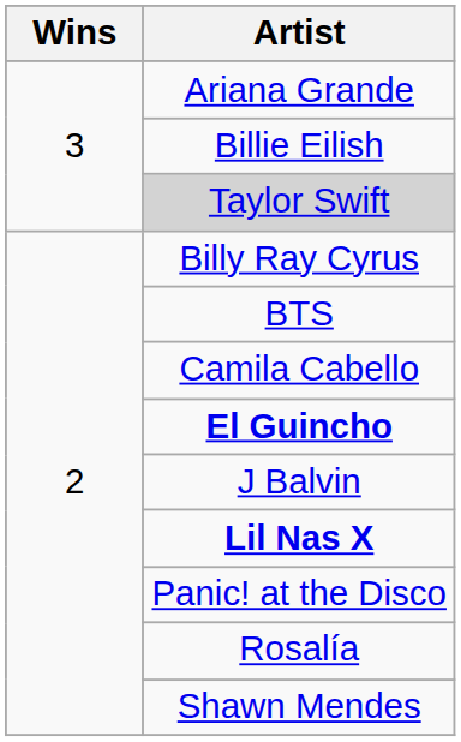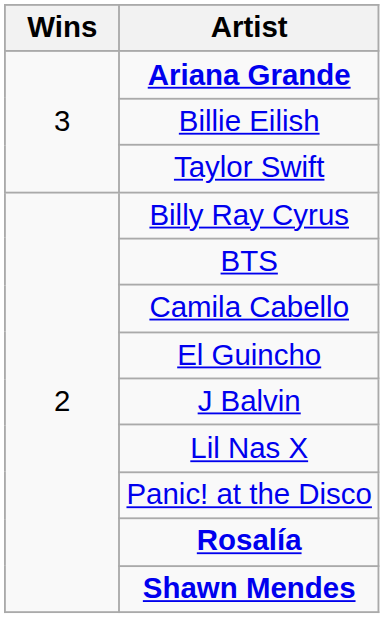Ariana Grande | Artist: normal -> bold
Taylor Swift | Artist: lightgrey background -> no background
El Guincho | Artist: bold -> normal
Lil Nas X | Artist: bold -> normal
Rosalía | Artist: normal -> bold
Shawn Mendes | Artist: normal -> bold
